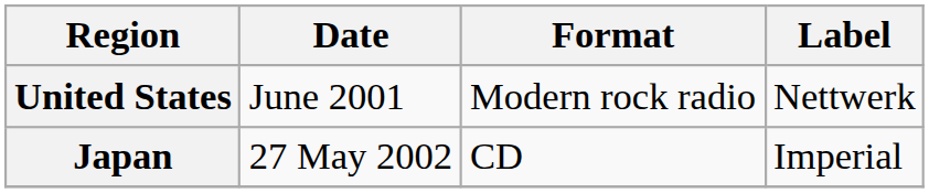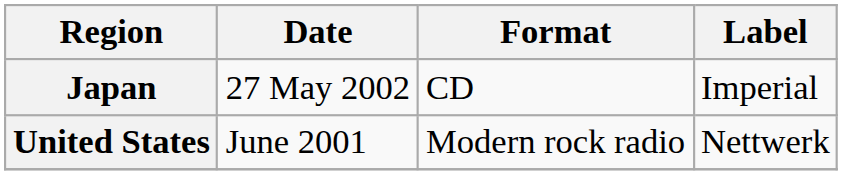rows swapped: United States <-> Japan
